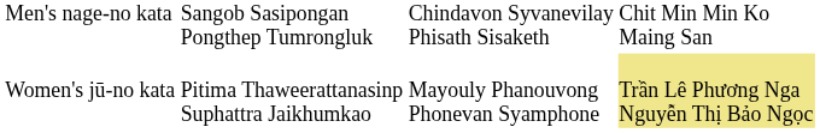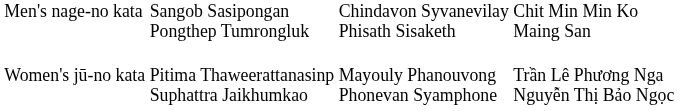Women's jū-no kata | column 4: khaki background -> no background
